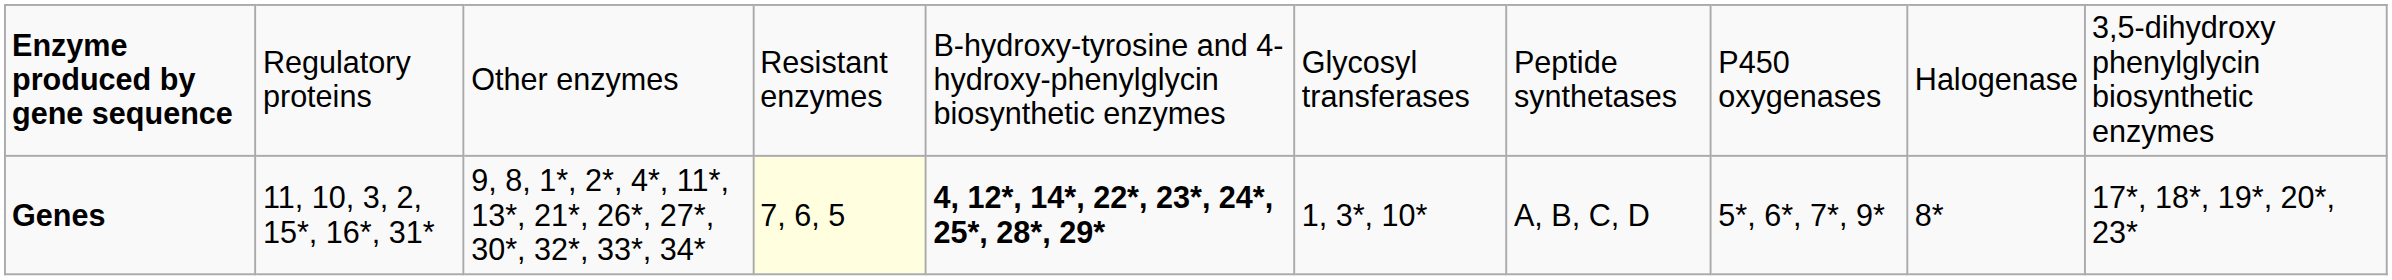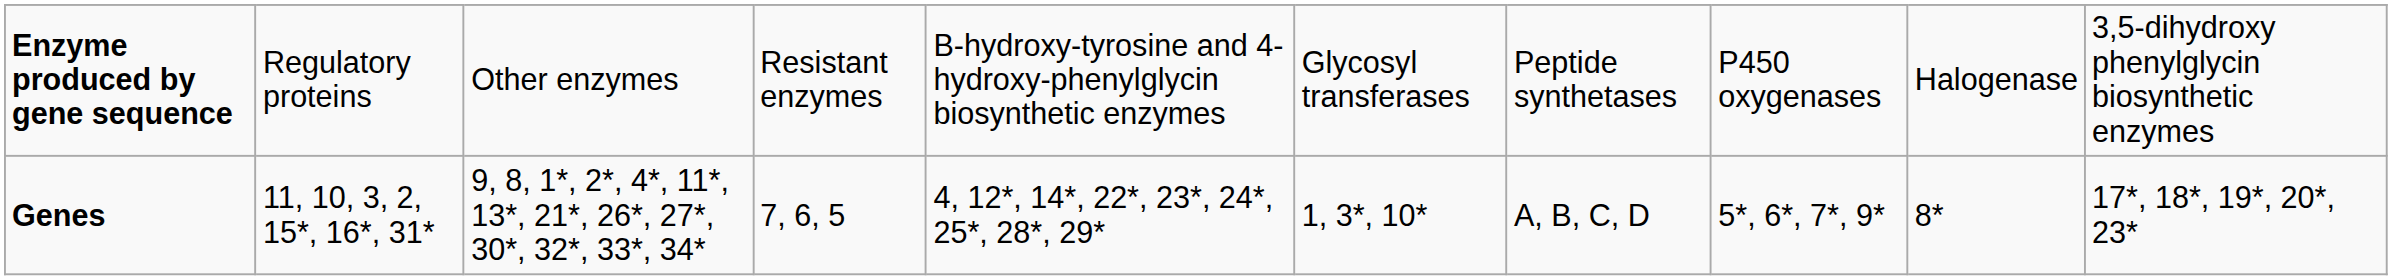Genes | column 4: lightyellow background -> no background
Genes | column 5: bold -> normal
